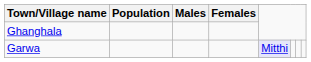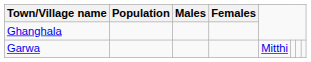Garwa | column 5: lavender background -> no background
